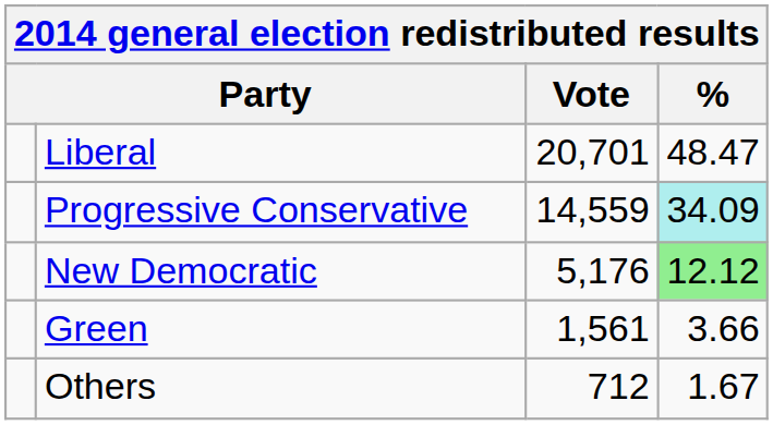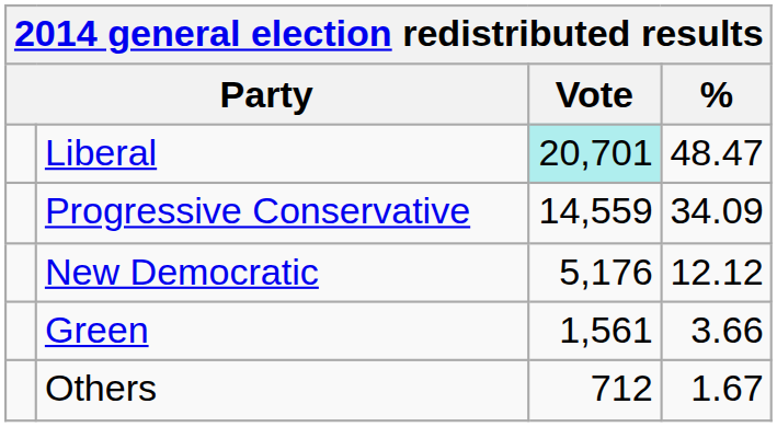Liberal | Vote: no background -> paleturquoise background
Progressive Conservative | %: paleturquoise background -> no background
New Democratic | %: lightgreen background -> no background
